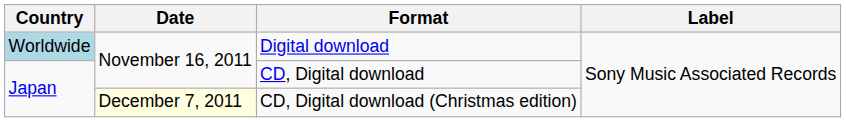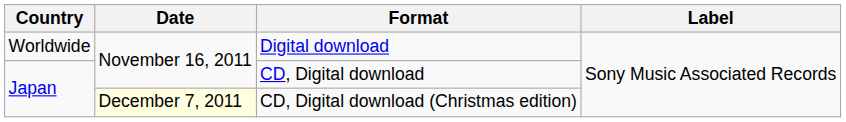Digital download | Country: lightblue background -> no background
